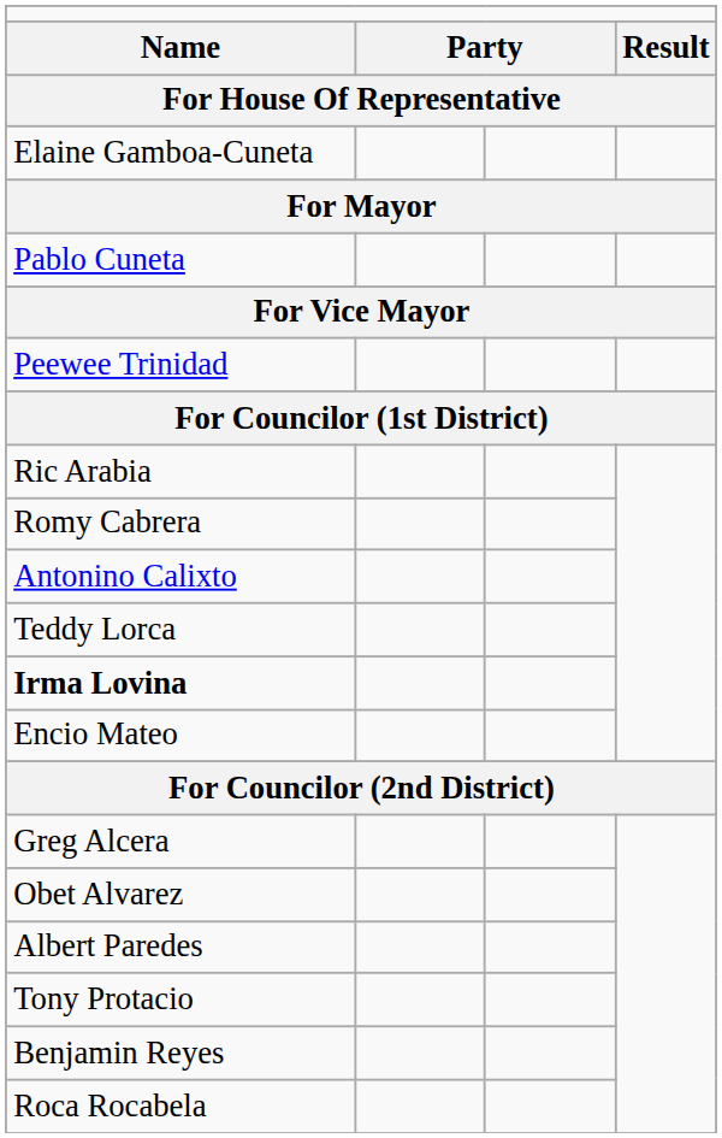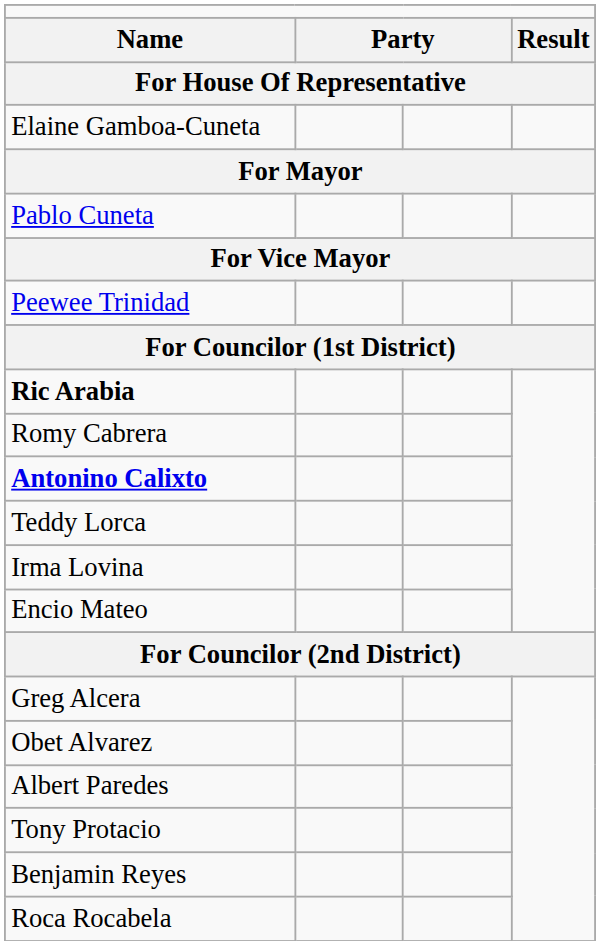Ric Arabia | column 1: normal -> bold
Antonino Calixto | column 1: normal -> bold
Irma Lovina | column 1: bold -> normal
